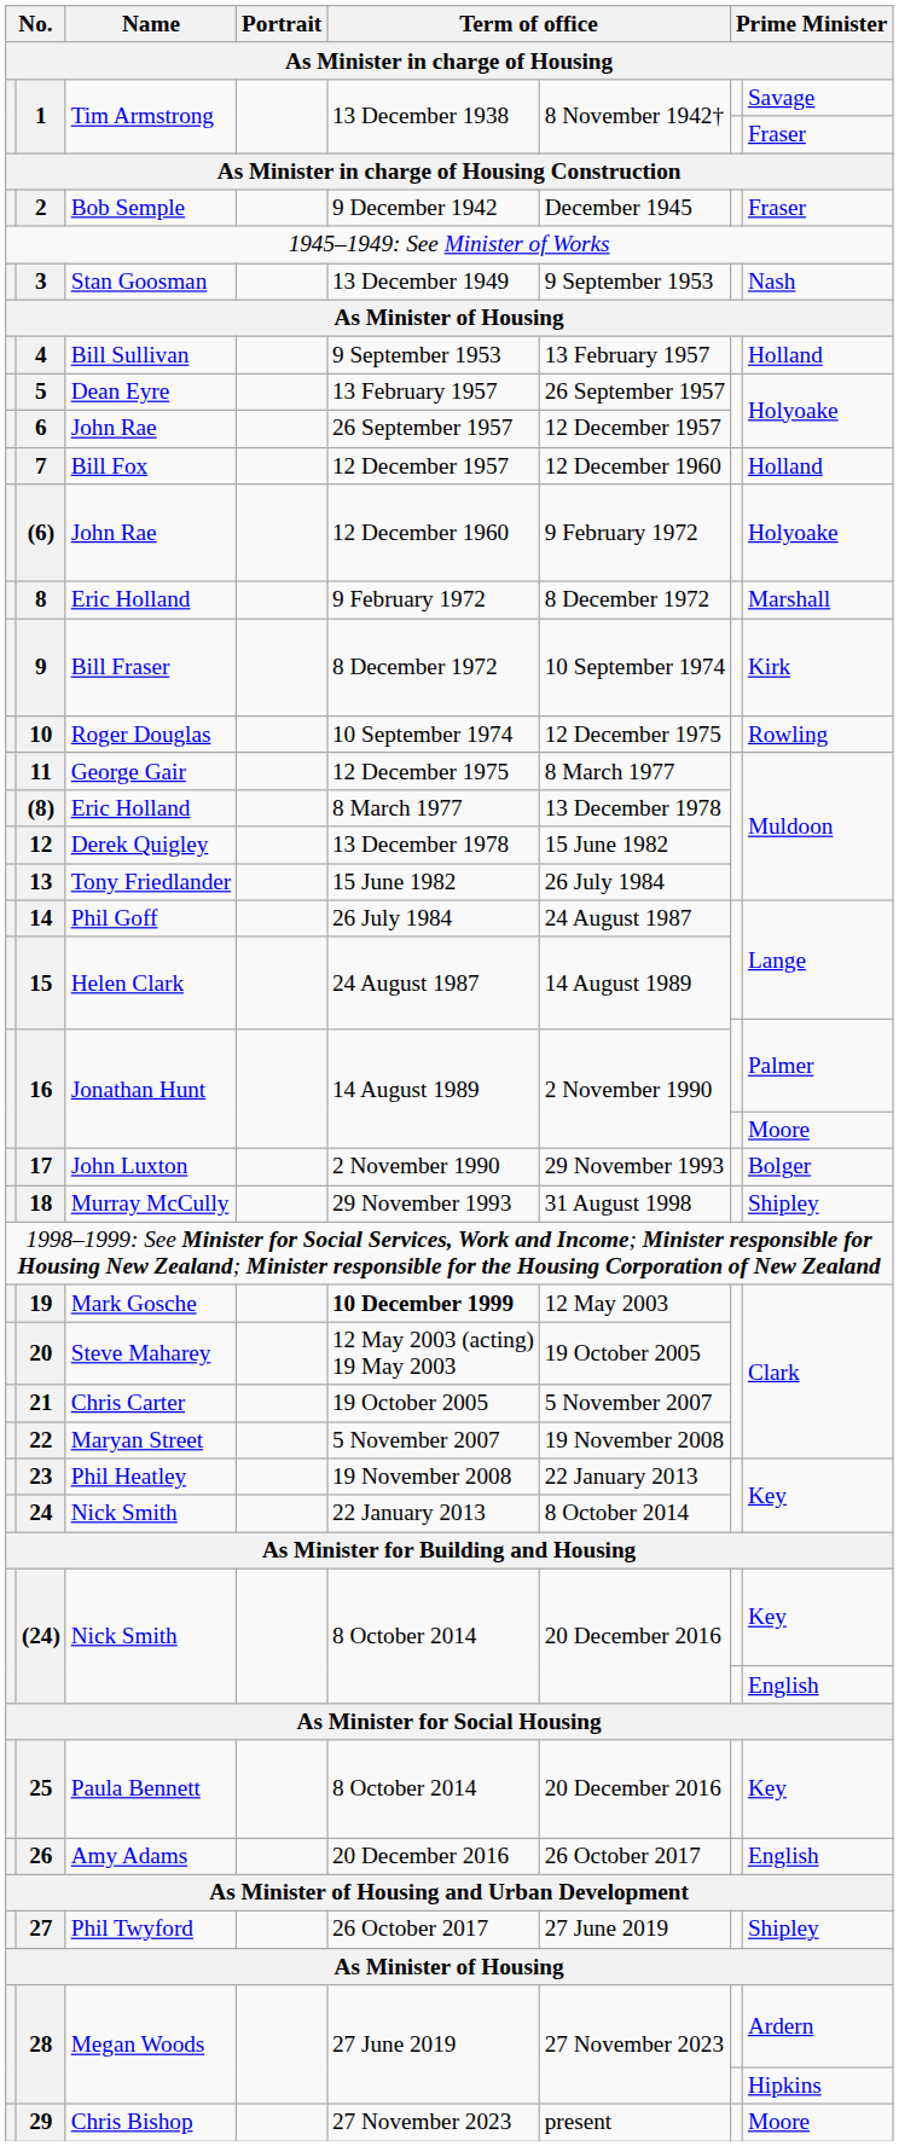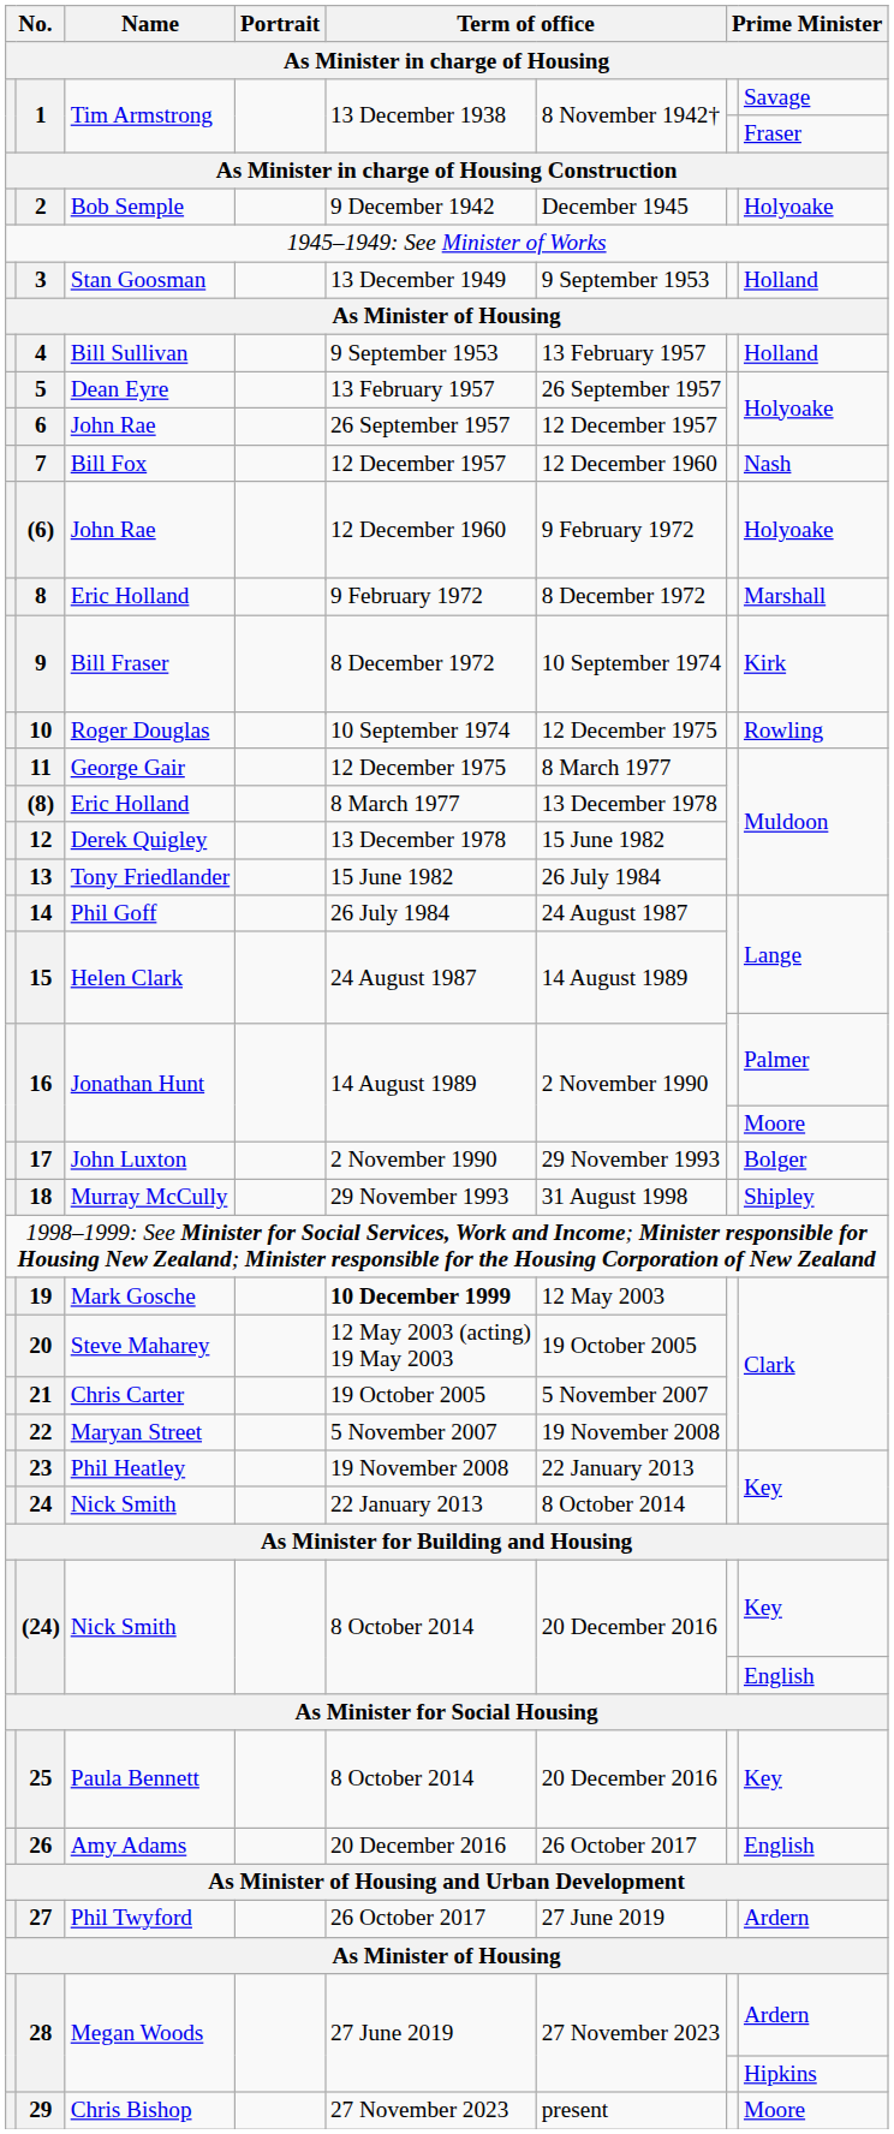2 | column 8: Fraser -> Holyoake
3 | column 8: Nash -> Holland
7 | column 8: Holland -> Nash
27 | column 8: Shipley -> Ardern
